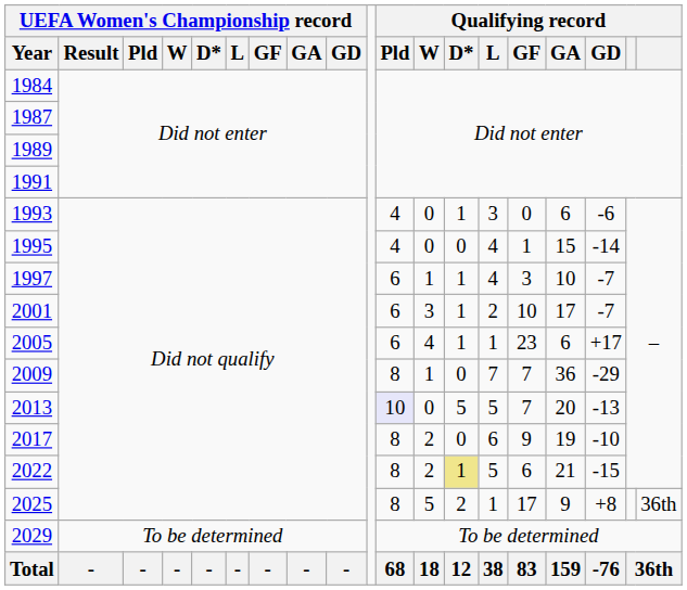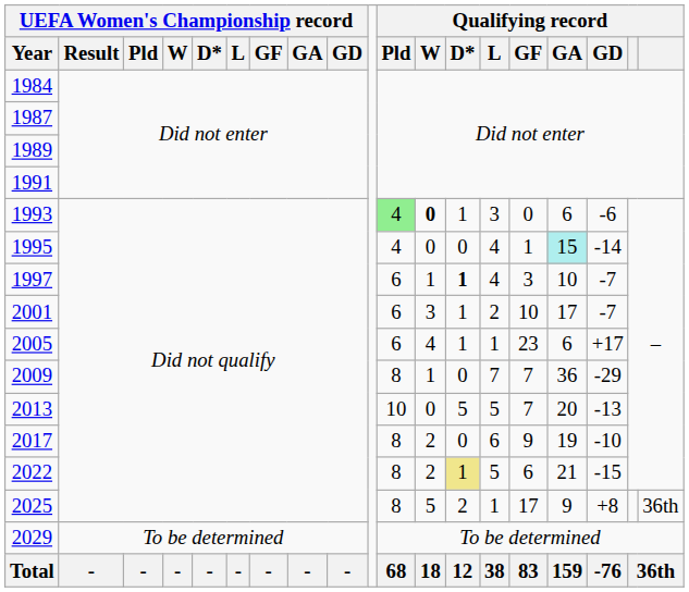1993 | Qualifying record / Pld: no background -> lightgreen background
1993 | Qualifying record / W: normal -> bold
1995 | Qualifying record / GA: no background -> paleturquoise background
1997 | Qualifying record / D*: normal -> bold
2013 | Qualifying record / Pld: lavender background -> no background
